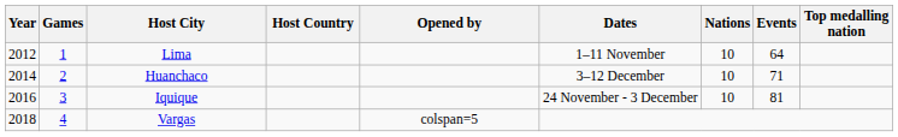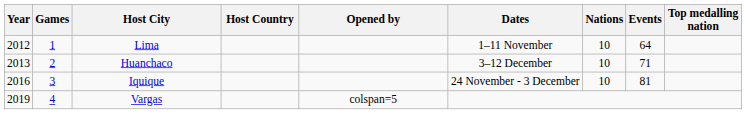Huanchaco | Year: 2014 -> 2013
Vargas | Year: 2018 -> 2019
